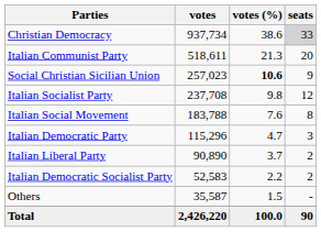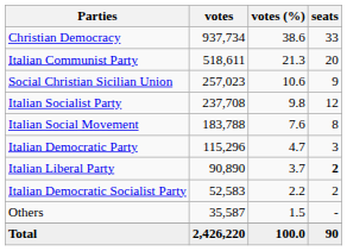Christian Democracy | seats: lightgrey background -> no background
Social Christian Sicilian Union | votes (%): bold -> normal
Italian Liberal Party | seats: normal -> bold
